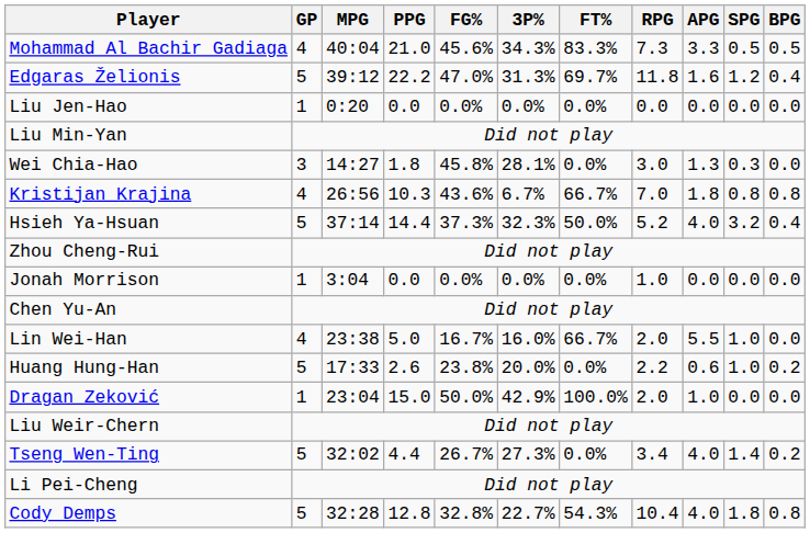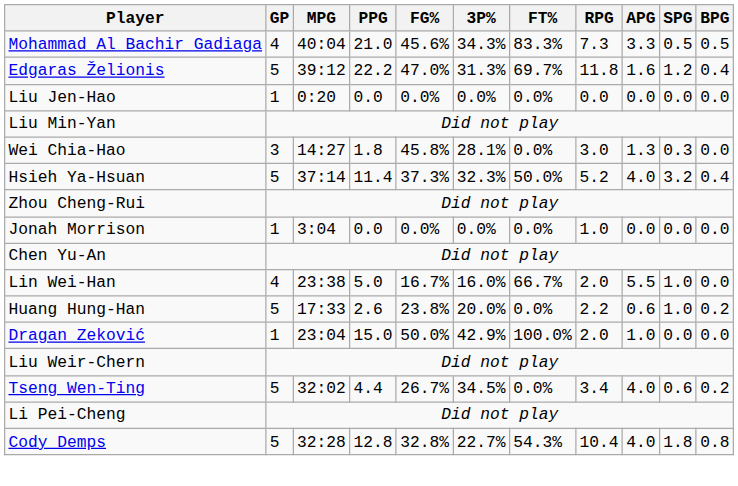- row: Kristijan Krajina | 4 | 26:56 | 10.3 | 43.6% | 6.7% | 66.7% | 7.0 | 1.8 | 0.8 | 0.8
Hsieh Ya-Hsuan | PPG: 14.4 -> 11.4
Tseng Wen-Ting | 3P%: 27.3% -> 34.5%
Tseng Wen-Ting | SPG: 1.4 -> 0.6
